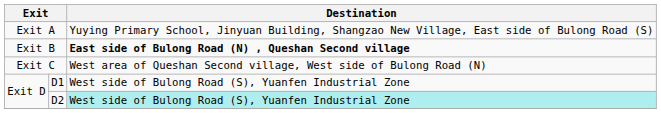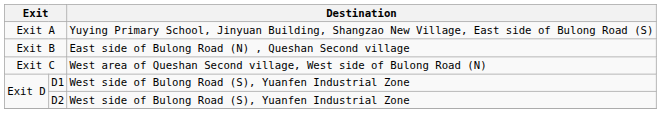Exit B | Destination: bold -> normal
D2 | Destination: paleturquoise background -> no background
